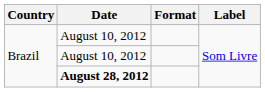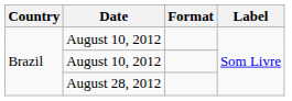August 28, 2012 | Date: bold -> normal
